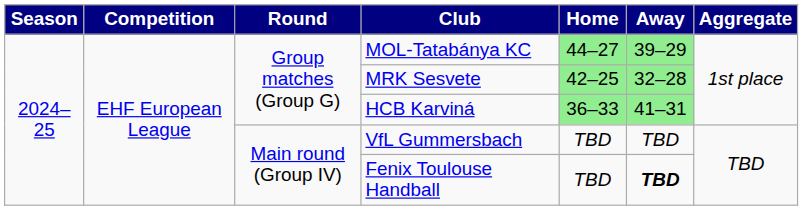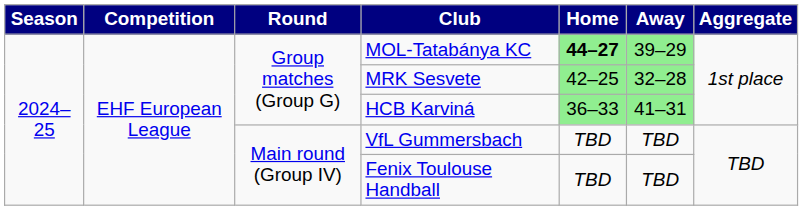MOL-Tatabánya KC | Home: normal -> bold
Fenix Toulouse Handball | Away: bold -> normal
